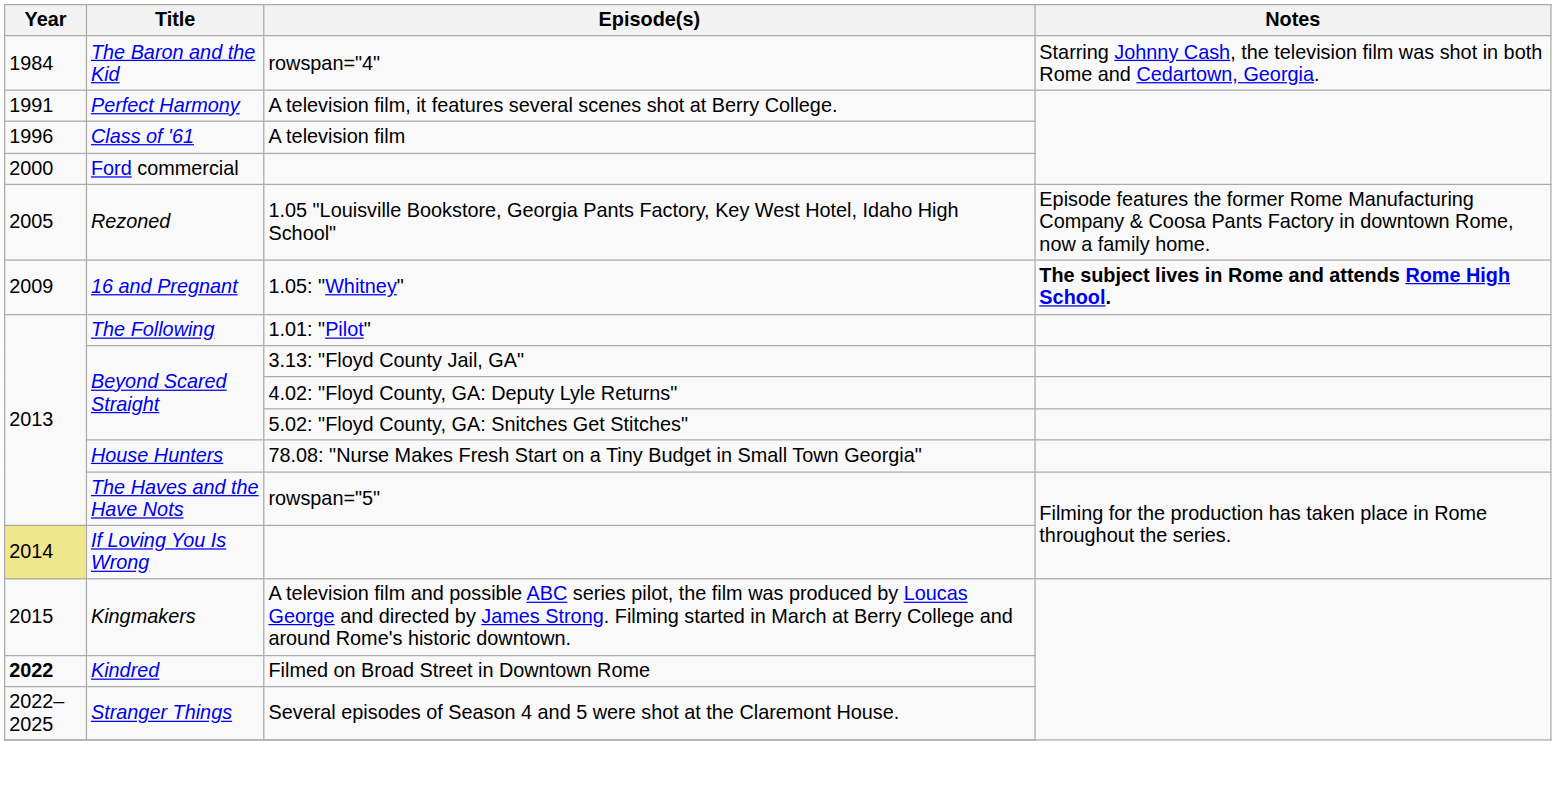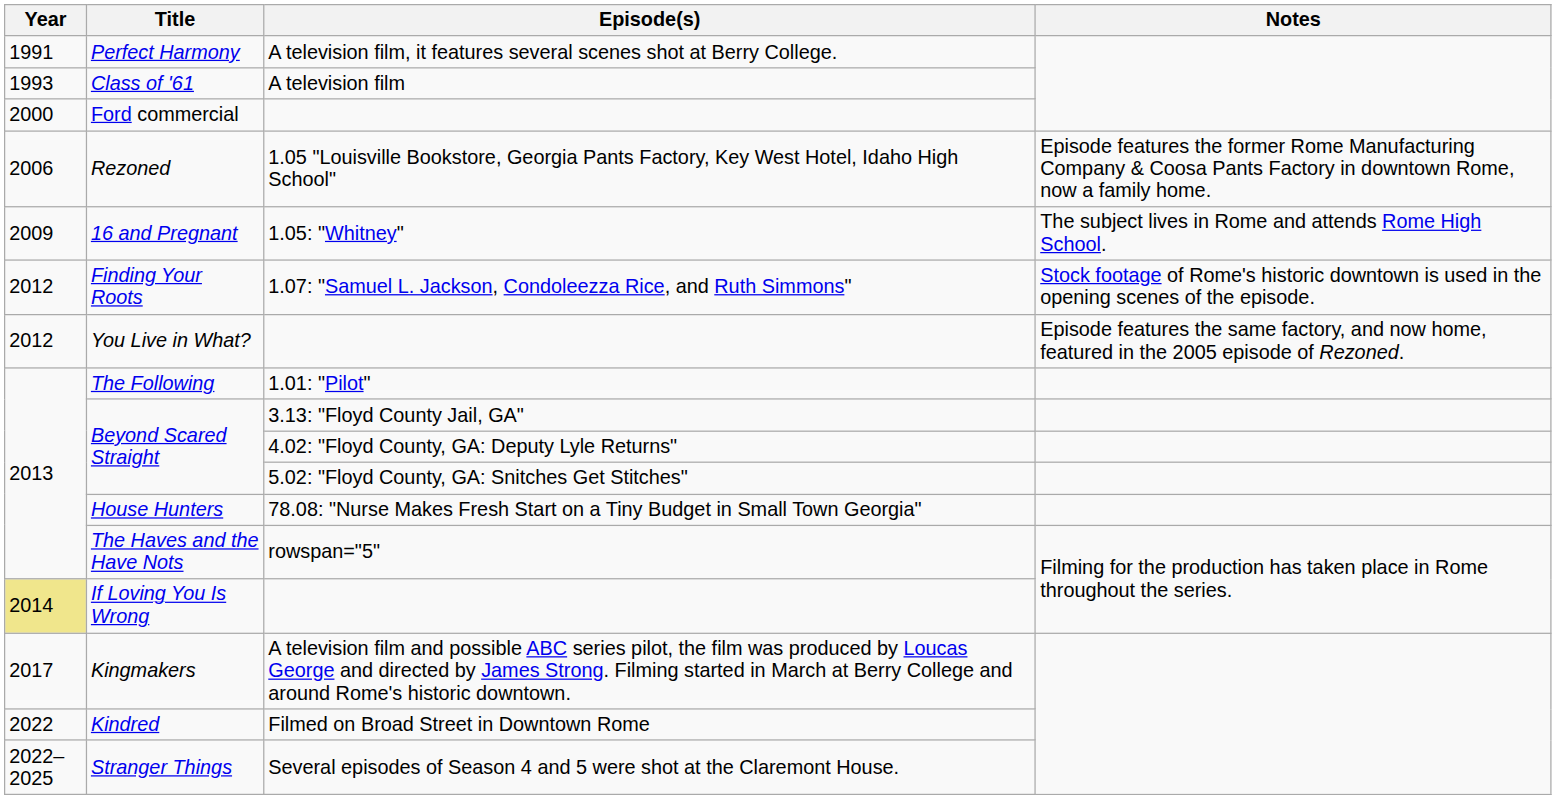- row: 1984 | The Baron and the Kid | rowspan="4" | Starring Johnny Cash, the television film was shot in both Rome and Cedartown, Georgia.
Class of '61 | Year: 1996 -> 1993
Rezoned | Year: 2005 -> 2006
16 and Pregnant | Notes: bold -> normal
+ row: 2012 | Finding Your Roots | 1.07: "Samuel L. Jackson, Condoleezza Rice, and Ruth Simmons" | Stock footage of Rome's historic downtown is used in the opening scenes of the episode.
+ row: 2012 | You Live in What? | Episode features the same factory, and now home, featured in the 2005 episode of Rezoned.
Kingmakers | Year: 2015 -> 2017
Kindred | Year: bold -> normal
